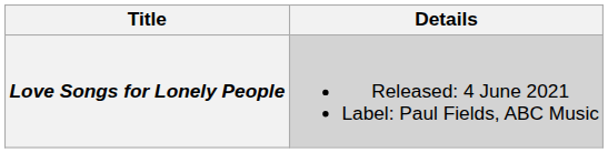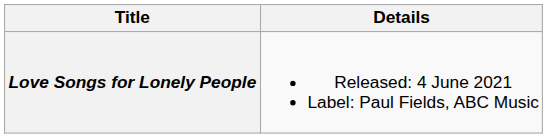Love Songs for Lonely People | Details: lightgrey background -> no background
